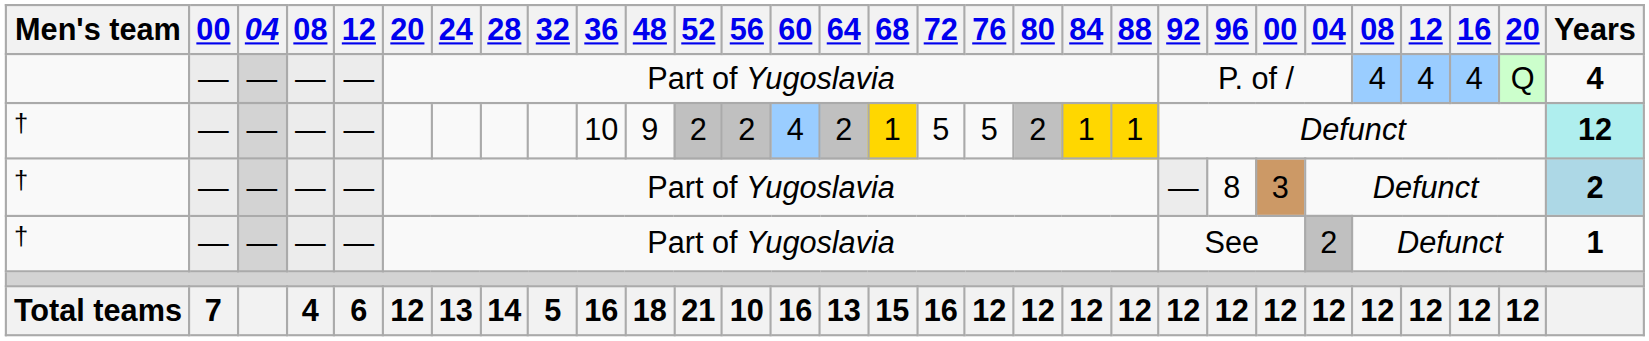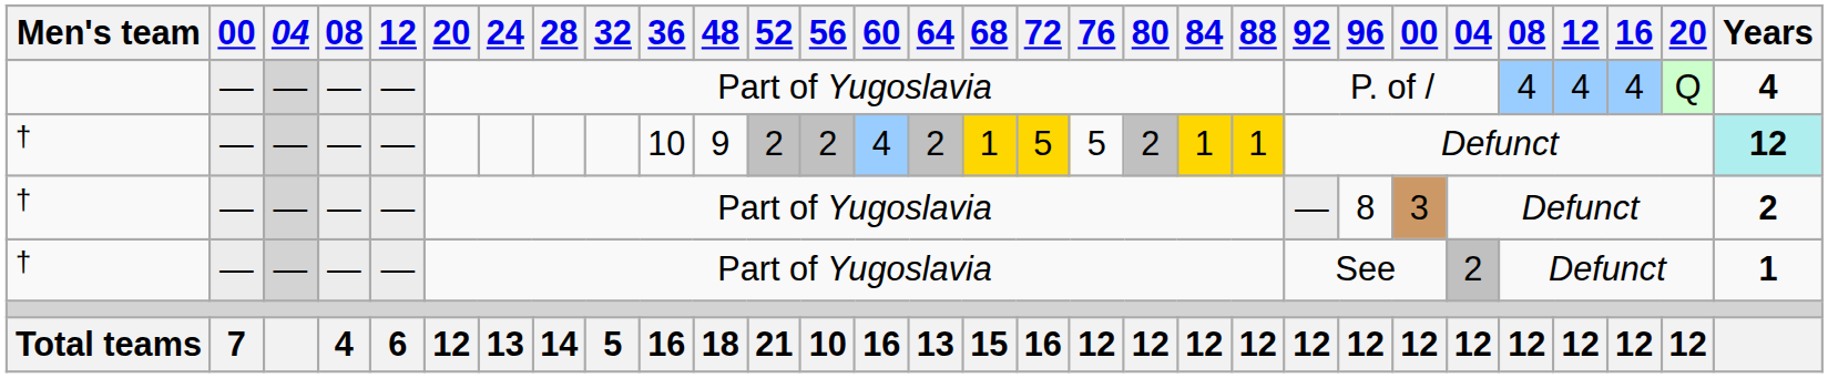row 3 | 72: no background -> gold background
row 4 | Years: lightblue background -> no background
